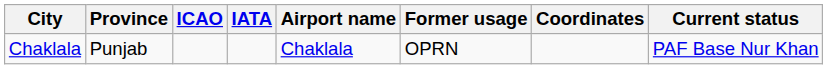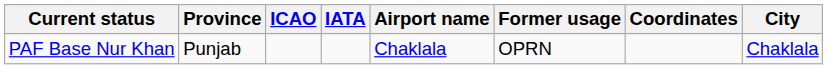columns swapped: City <-> Current status
